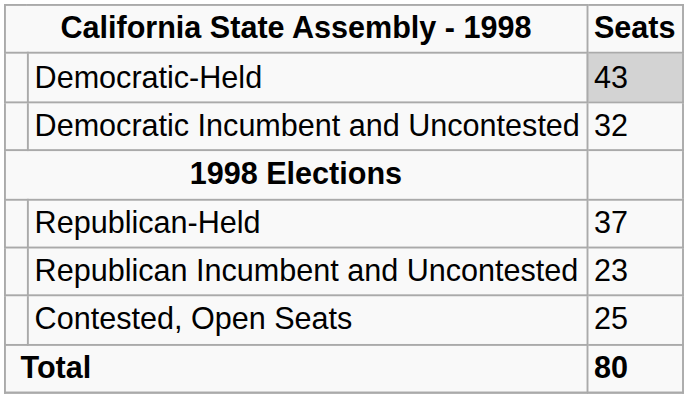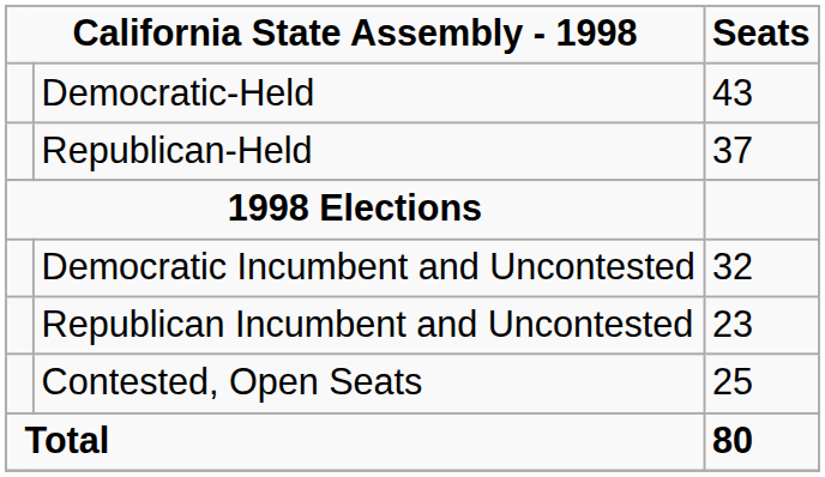Democratic-Held | column 3: lightgrey background -> no background
rows swapped: Republican-Held <-> Democratic Incumbent and Uncontested
